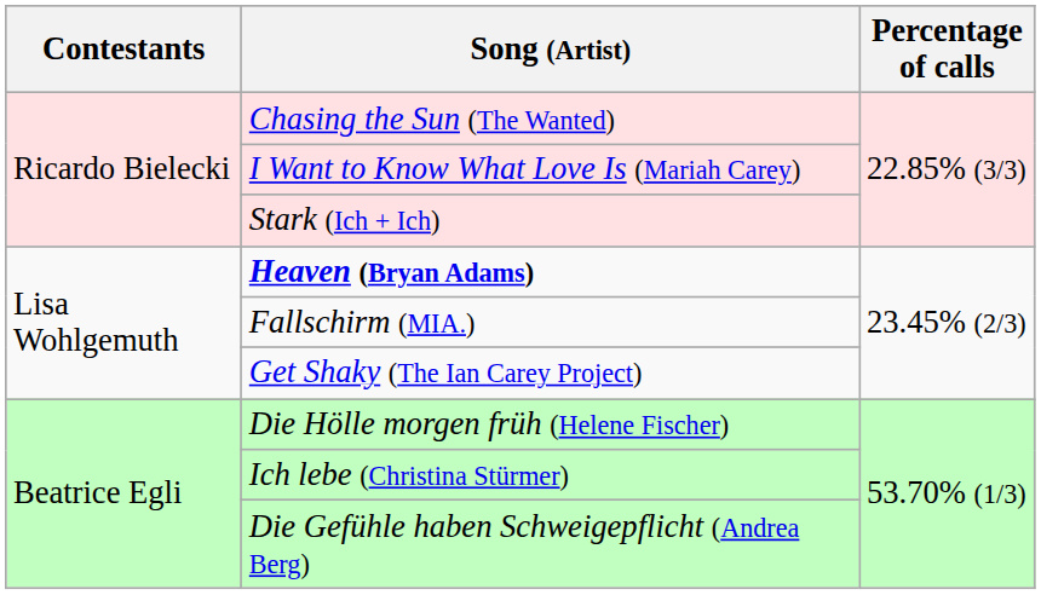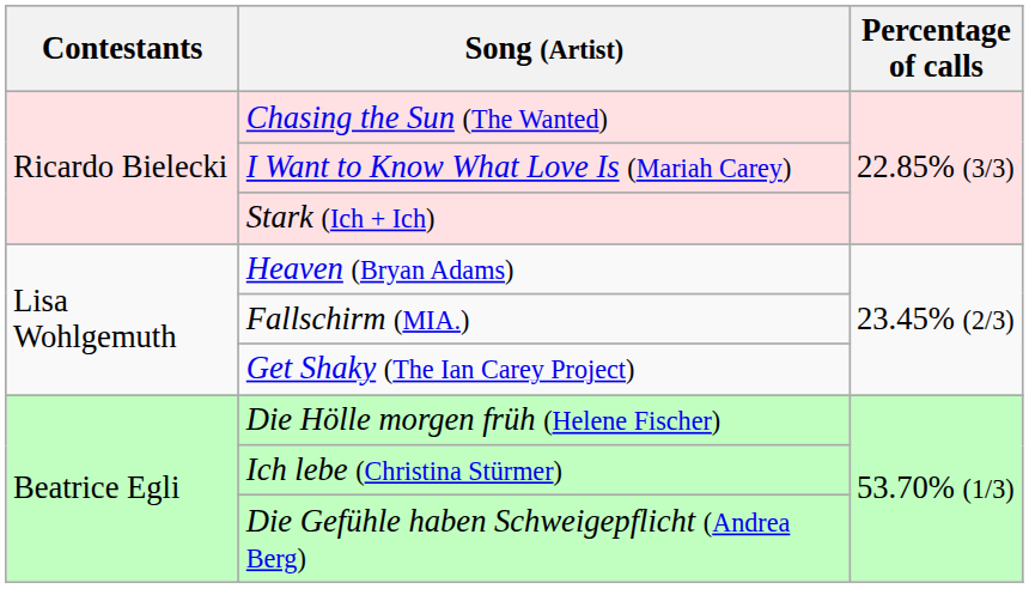Heaven (Bryan Adams) | Song (Artist): bold -> normal
